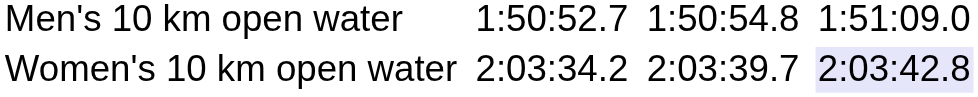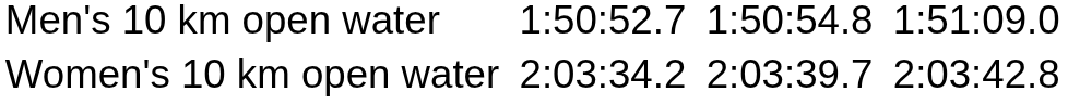Women's 10 km open water | column 4: lavender background -> no background
